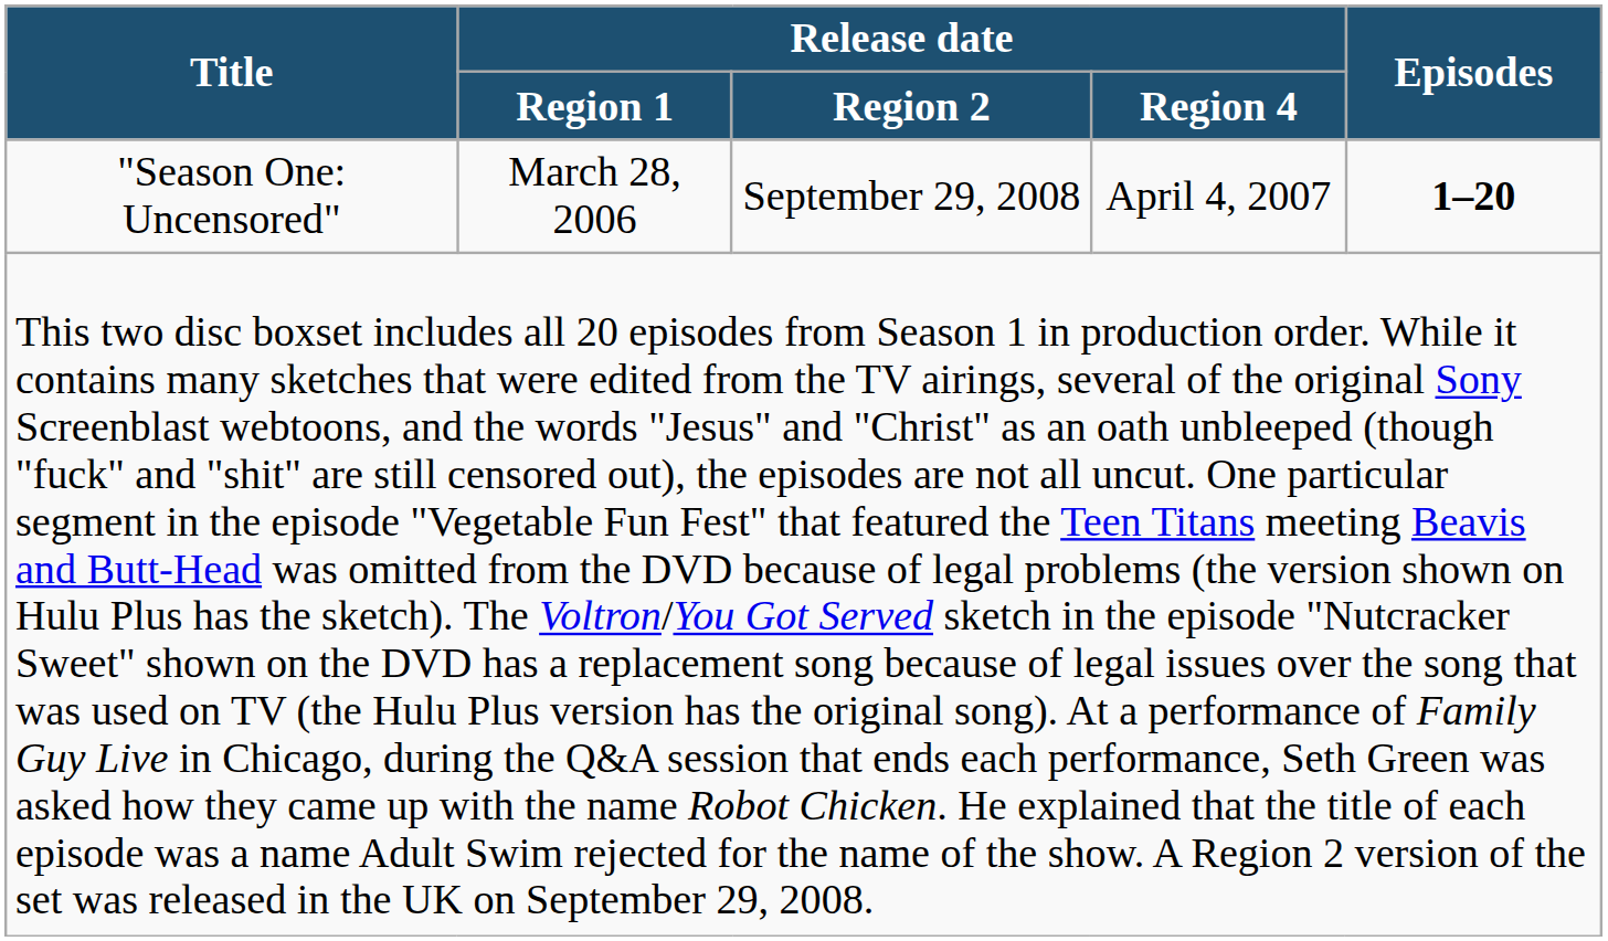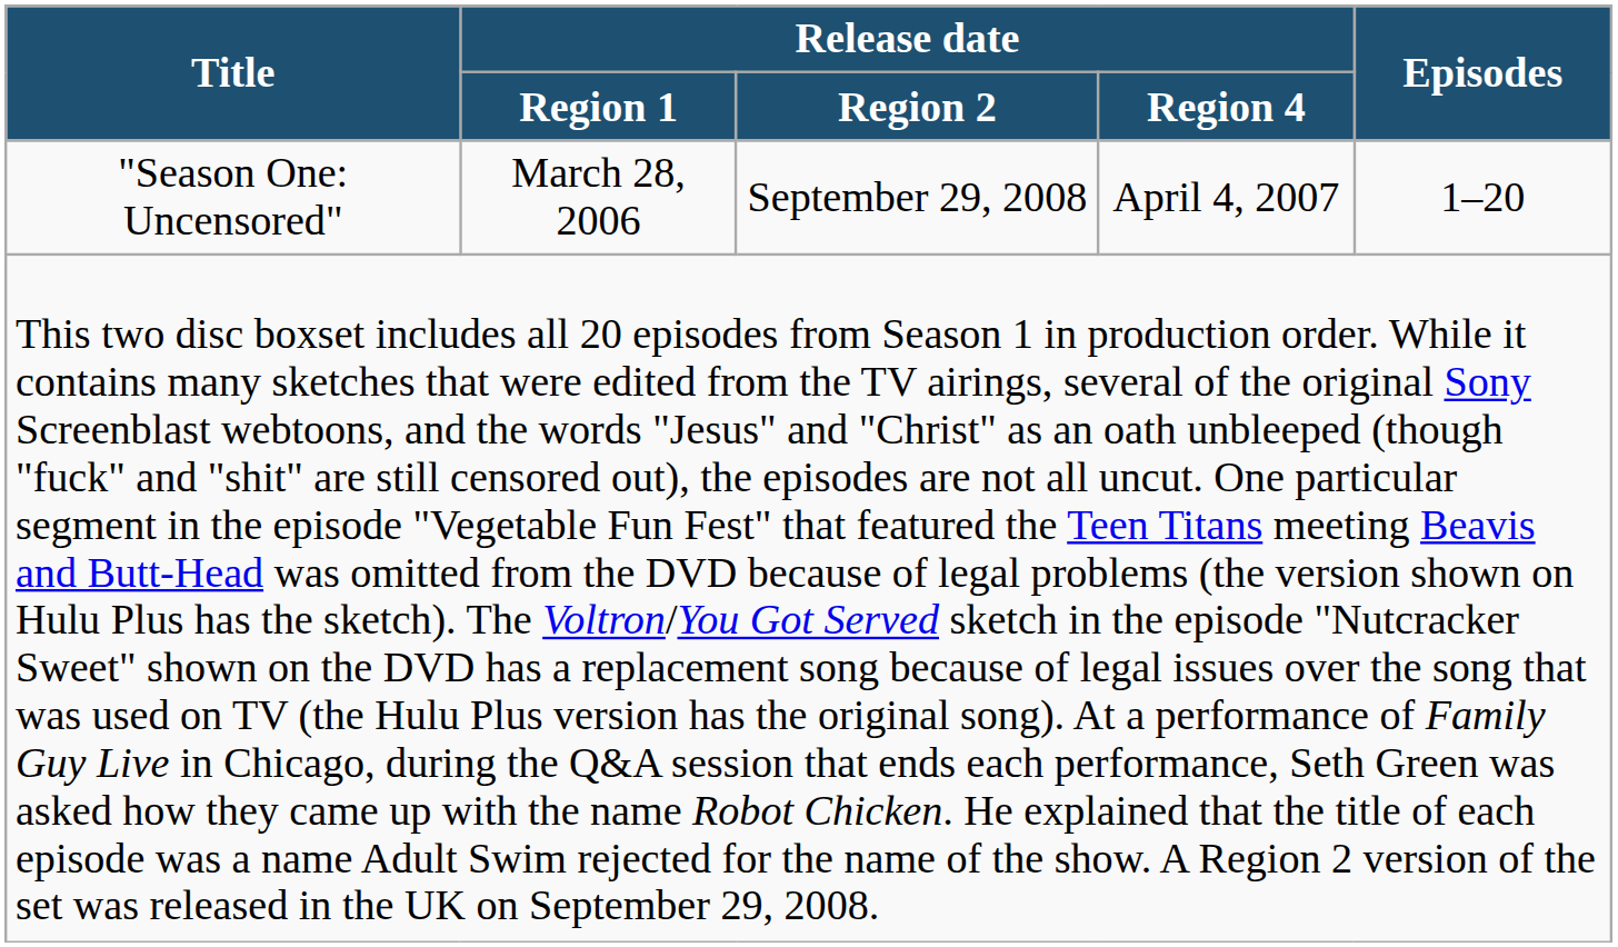"Season One: Uncensored" | Episodes: bold -> normal
